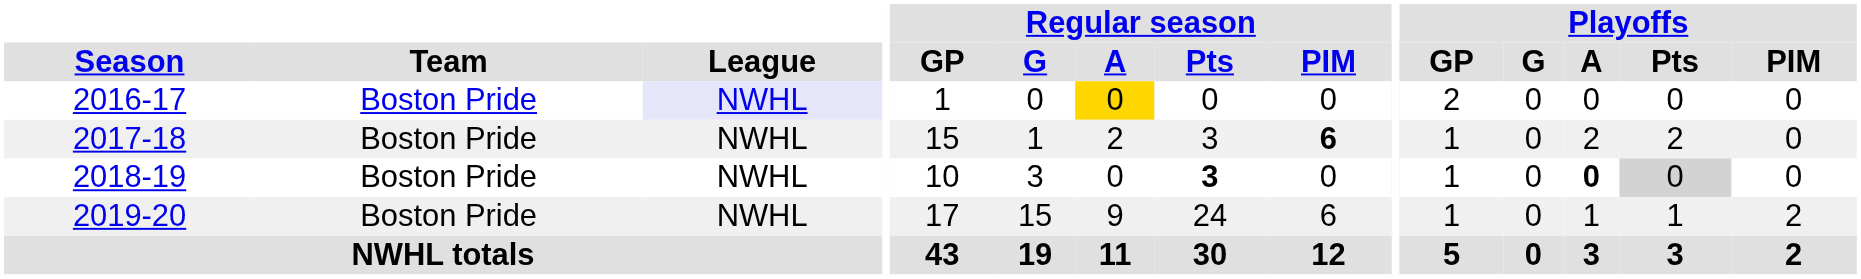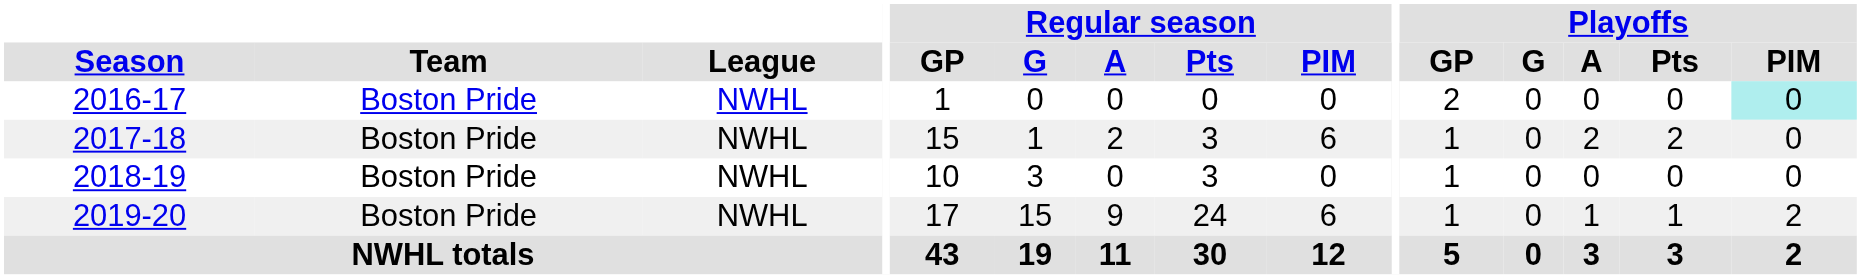2016-17 | League: lavender background -> no background
2016-17 | Regular season / A: gold background -> no background
2016-17 | Playoffs / PIM: no background -> paleturquoise background
2017-18 | Regular season / PIM: bold -> normal
2018-19 | Regular season / Pts: bold -> normal
2018-19 | Playoffs / A: bold -> normal
2018-19 | Playoffs / Pts: lightgrey background -> no background
